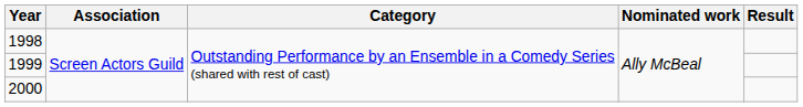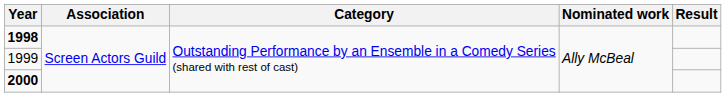1998 | Year: normal -> bold
2000 | Year: normal -> bold
